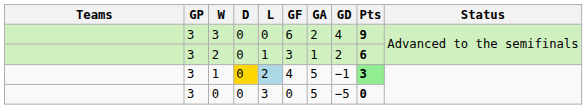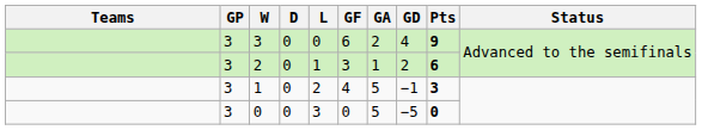row 4 | D: gold background -> no background
row 4 | L: lightblue background -> no background
row 4 | Pts: lightgreen background -> no background
